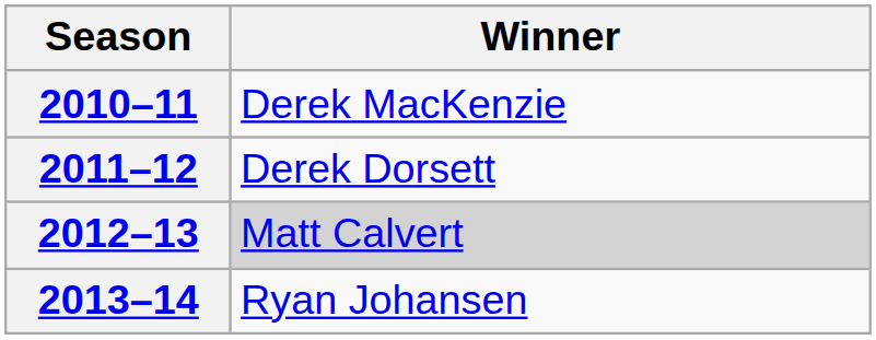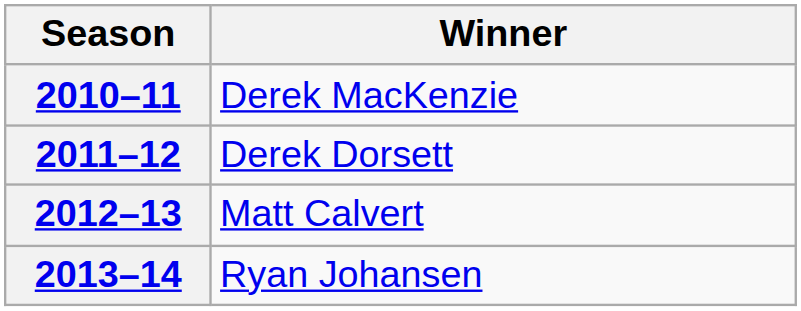2012–13 | Winner: lightgrey background -> no background
